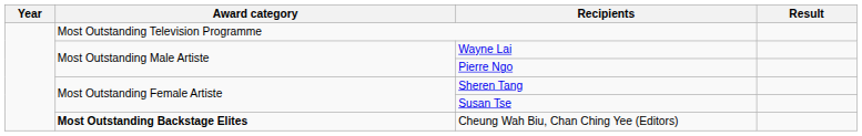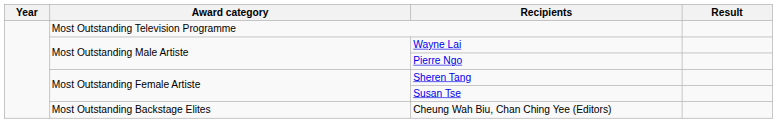Cheung Wah Biu, Chan Ching Yee (Editors) | Award category: bold -> normal
